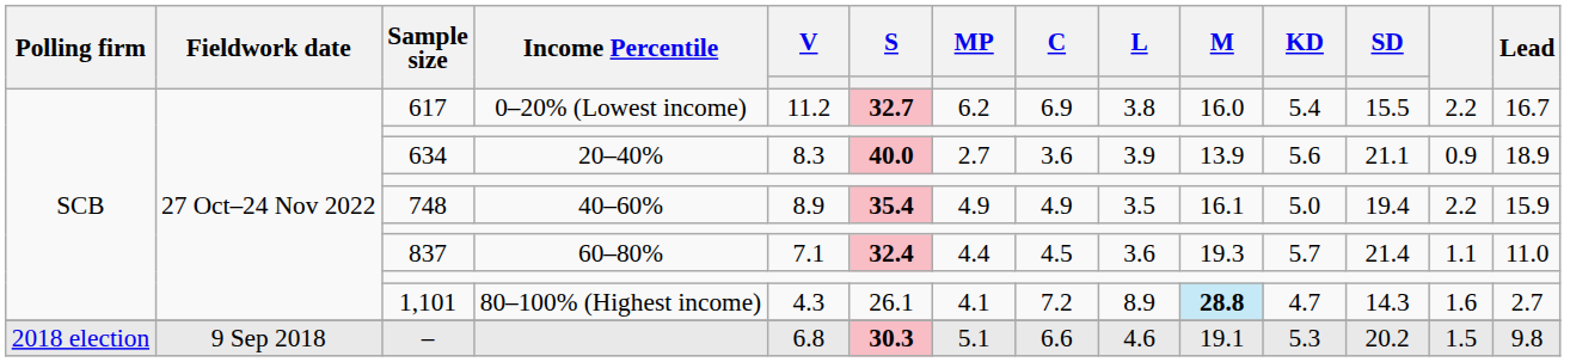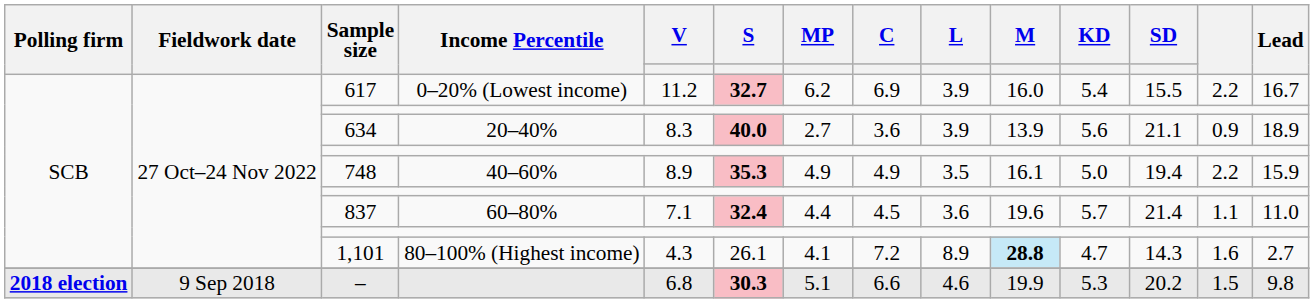617 | L: 3.8 -> 3.9
748 | S: 35.4 -> 35.3
837 | M: 19.3 -> 19.6
– | Polling firm: normal -> bold
– | M: 19.1 -> 19.9
